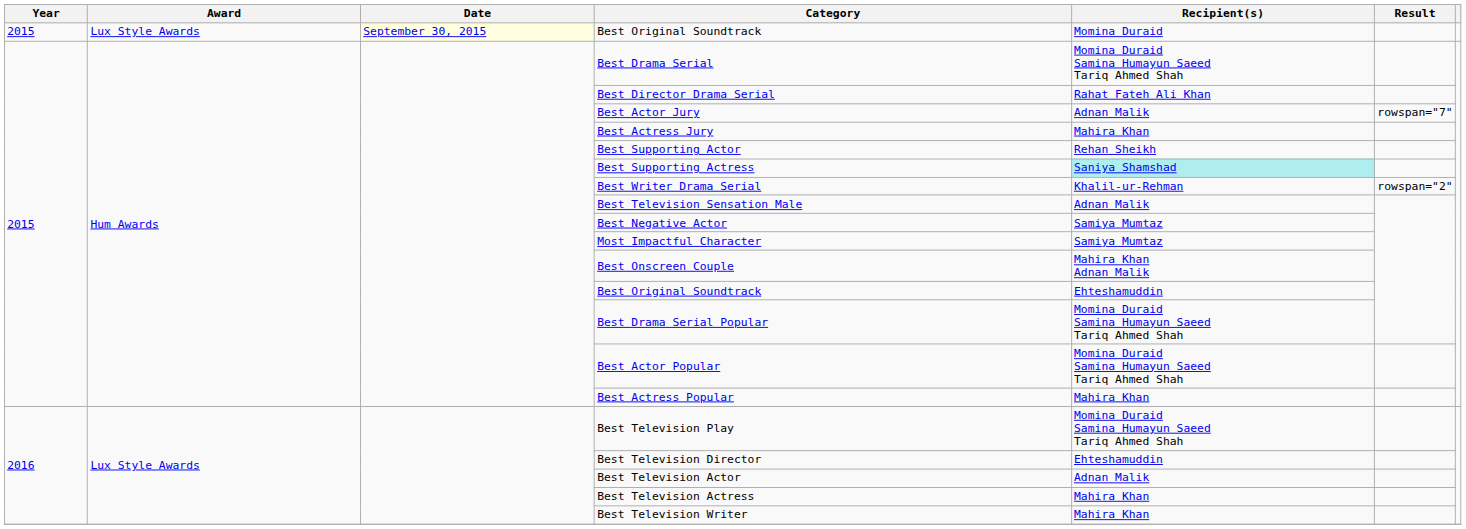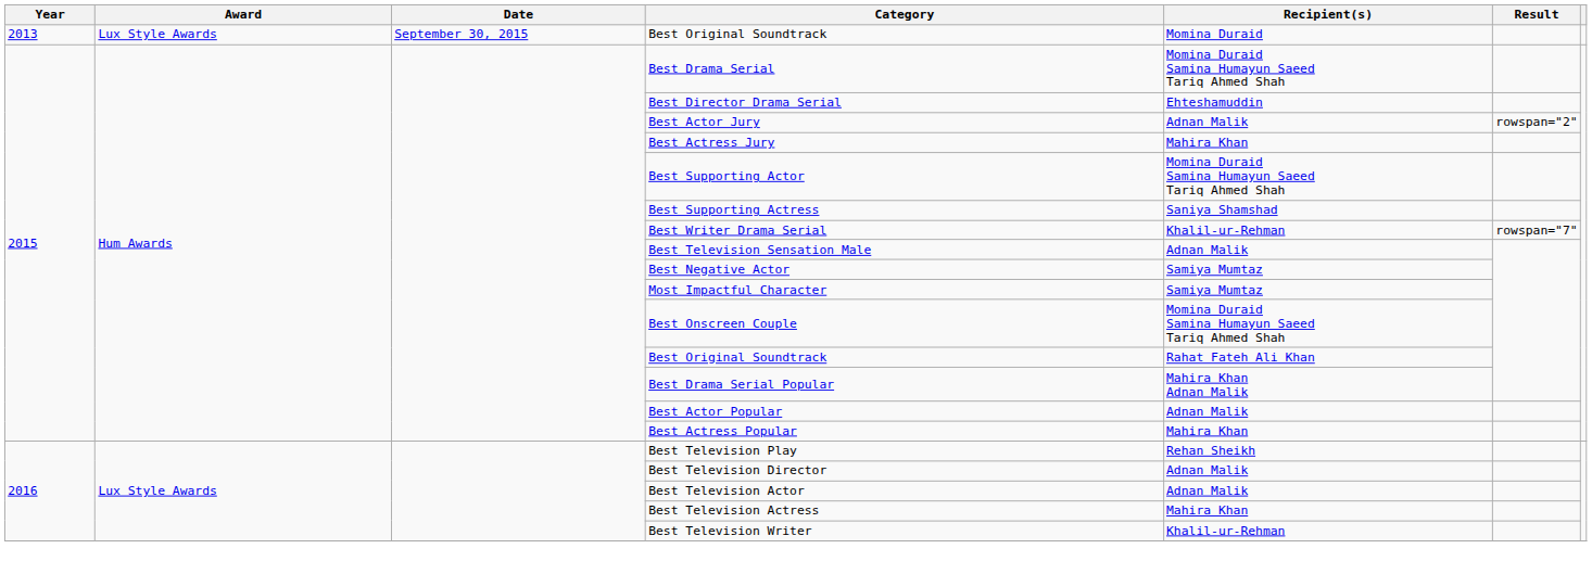Lux Style Awards / Best Original Soundtrack | Year: 2015 -> 2013
Lux Style Awards / Best Original Soundtrack | Date: lightyellow background -> no background
Best Director Drama Serial | Recipient(s): Rahat Fateh Ali Khan -> Ehteshamuddin
Best Actor Jury | Result: rowspan="7" -> rowspan="2"
Best Supporting Actor | Recipient(s): Rehan Sheikh -> Momina Duraid Samina Humayun Saeed Tariq Ahmed Shah
Best Supporting Actress | Recipient(s): paleturquoise background -> no background
Best Writer Drama Serial | Result: rowspan="2" -> rowspan="7"
Best Onscreen Couple | Recipient(s): Mahira Khan Adnan Malik -> Momina Duraid Samina Humayun Saeed Tariq Ahmed Shah
Hum Awards / Best Original Soundtrack | Recipient(s): Ehteshamuddin -> Rahat Fateh Ali Khan
Best Drama Serial Popular | Recipient(s): Momina Duraid Samina Humayun Saeed Tariq Ahmed Shah -> Mahira Khan Adnan Malik
Best Actor Popular | Recipient(s): Momina Duraid Samina Humayun Saeed Tariq Ahmed Shah -> Adnan Malik
Best Television Play | Recipient(s): Momina Duraid Samina Humayun Saeed Tariq Ahmed Shah -> Rehan Sheikh
Best Television Director | Recipient(s): Ehteshamuddin -> Adnan Malik
Best Television Writer | Recipient(s): Mahira Khan -> Khalil-ur-Rehman
